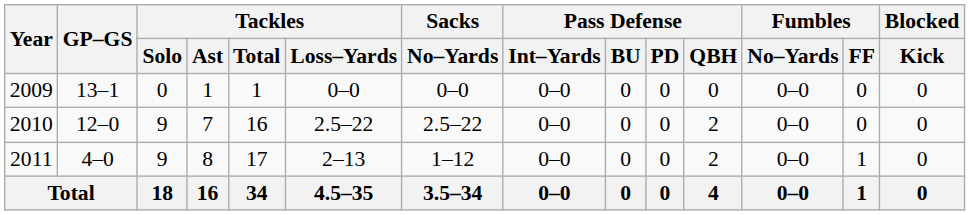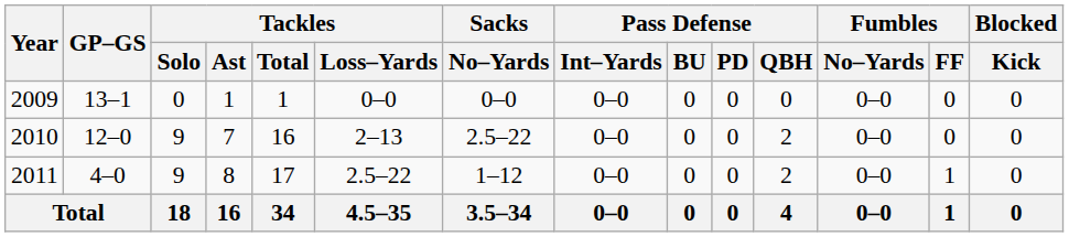2010 | Tackles / Loss–Yards: 2.5–22 -> 2–13
2011 | Tackles / Loss–Yards: 2–13 -> 2.5–22
